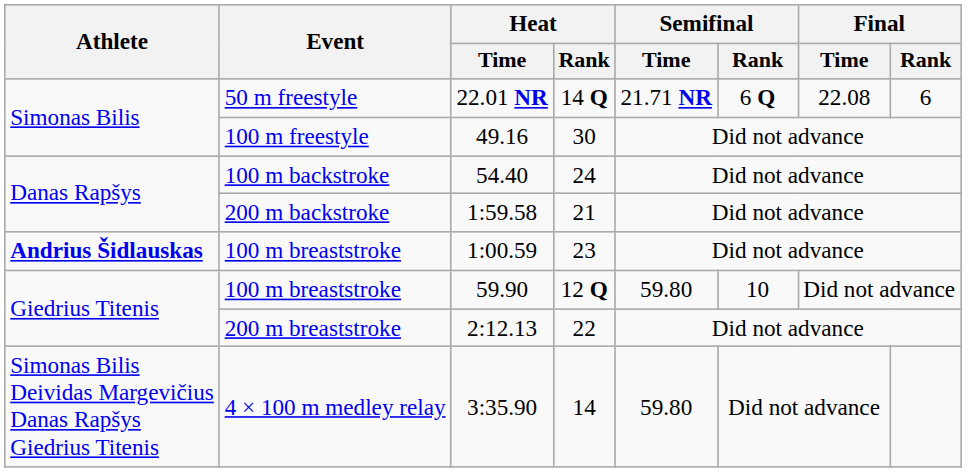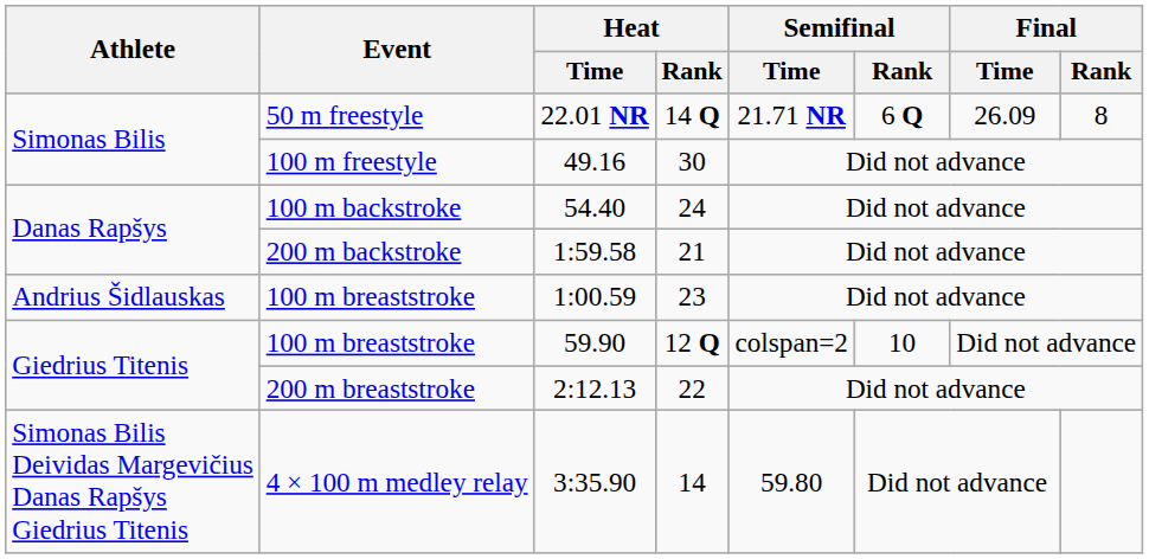22.01 NR | Final / Time: 22.08 -> 26.09
22.01 NR | Final / Rank: 6 -> 8
1:00.59 | Athlete: bold -> normal
59.90 | Semifinal / Time: 59.80 -> colspan=2
